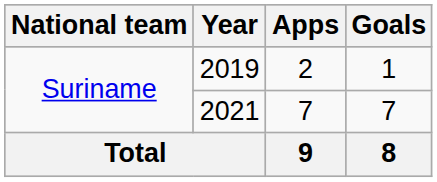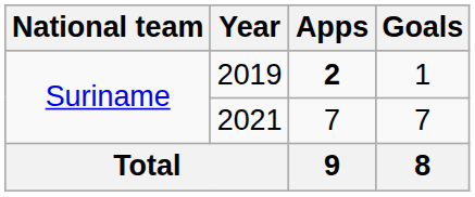2019 | Apps: normal -> bold
